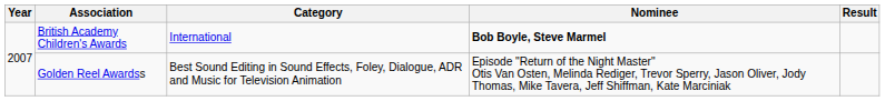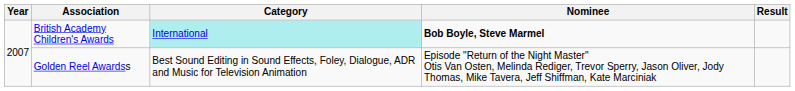British Academy Children's Awards | Category: no background -> paleturquoise background
